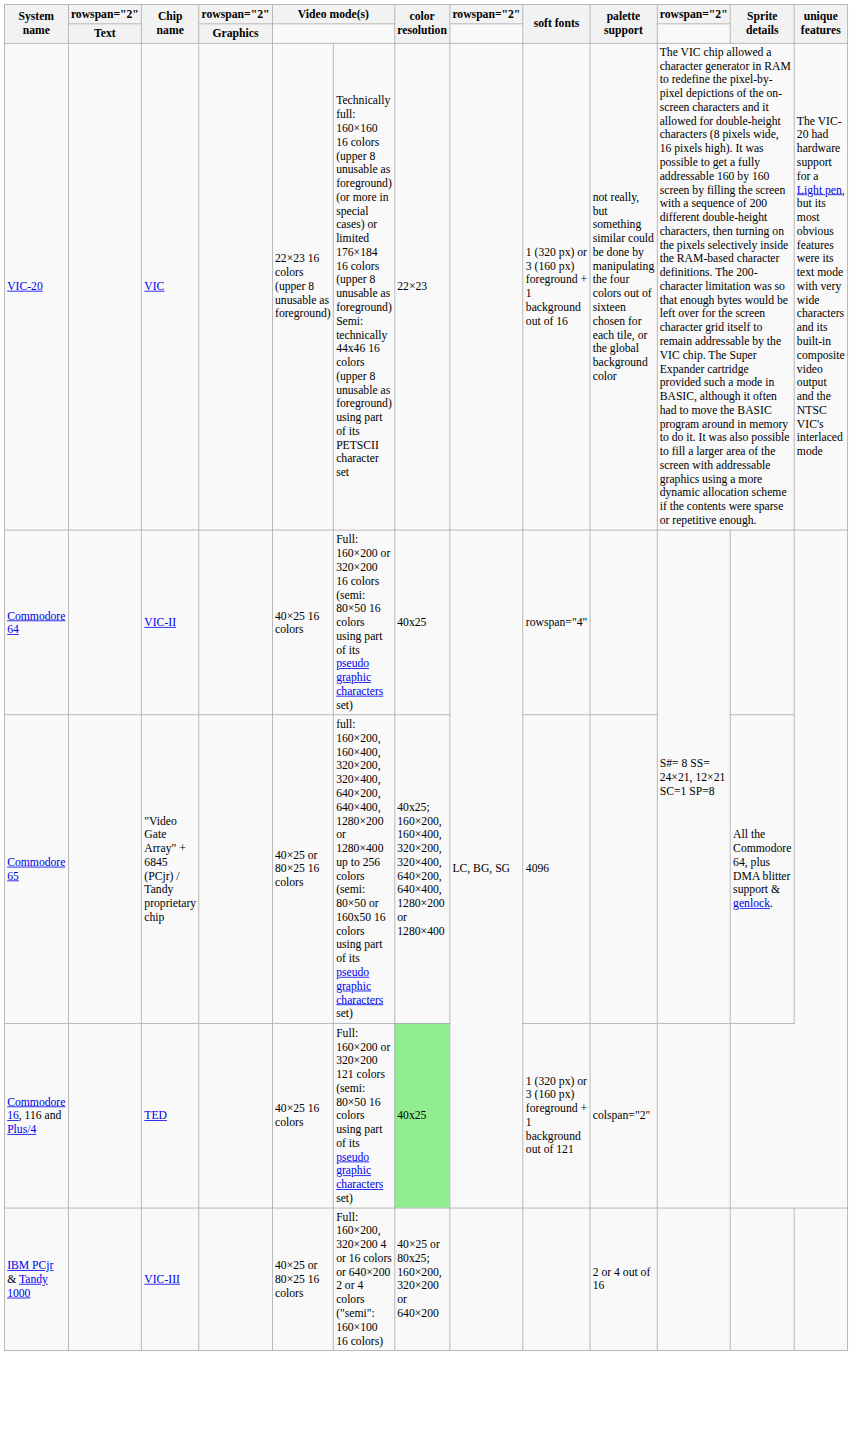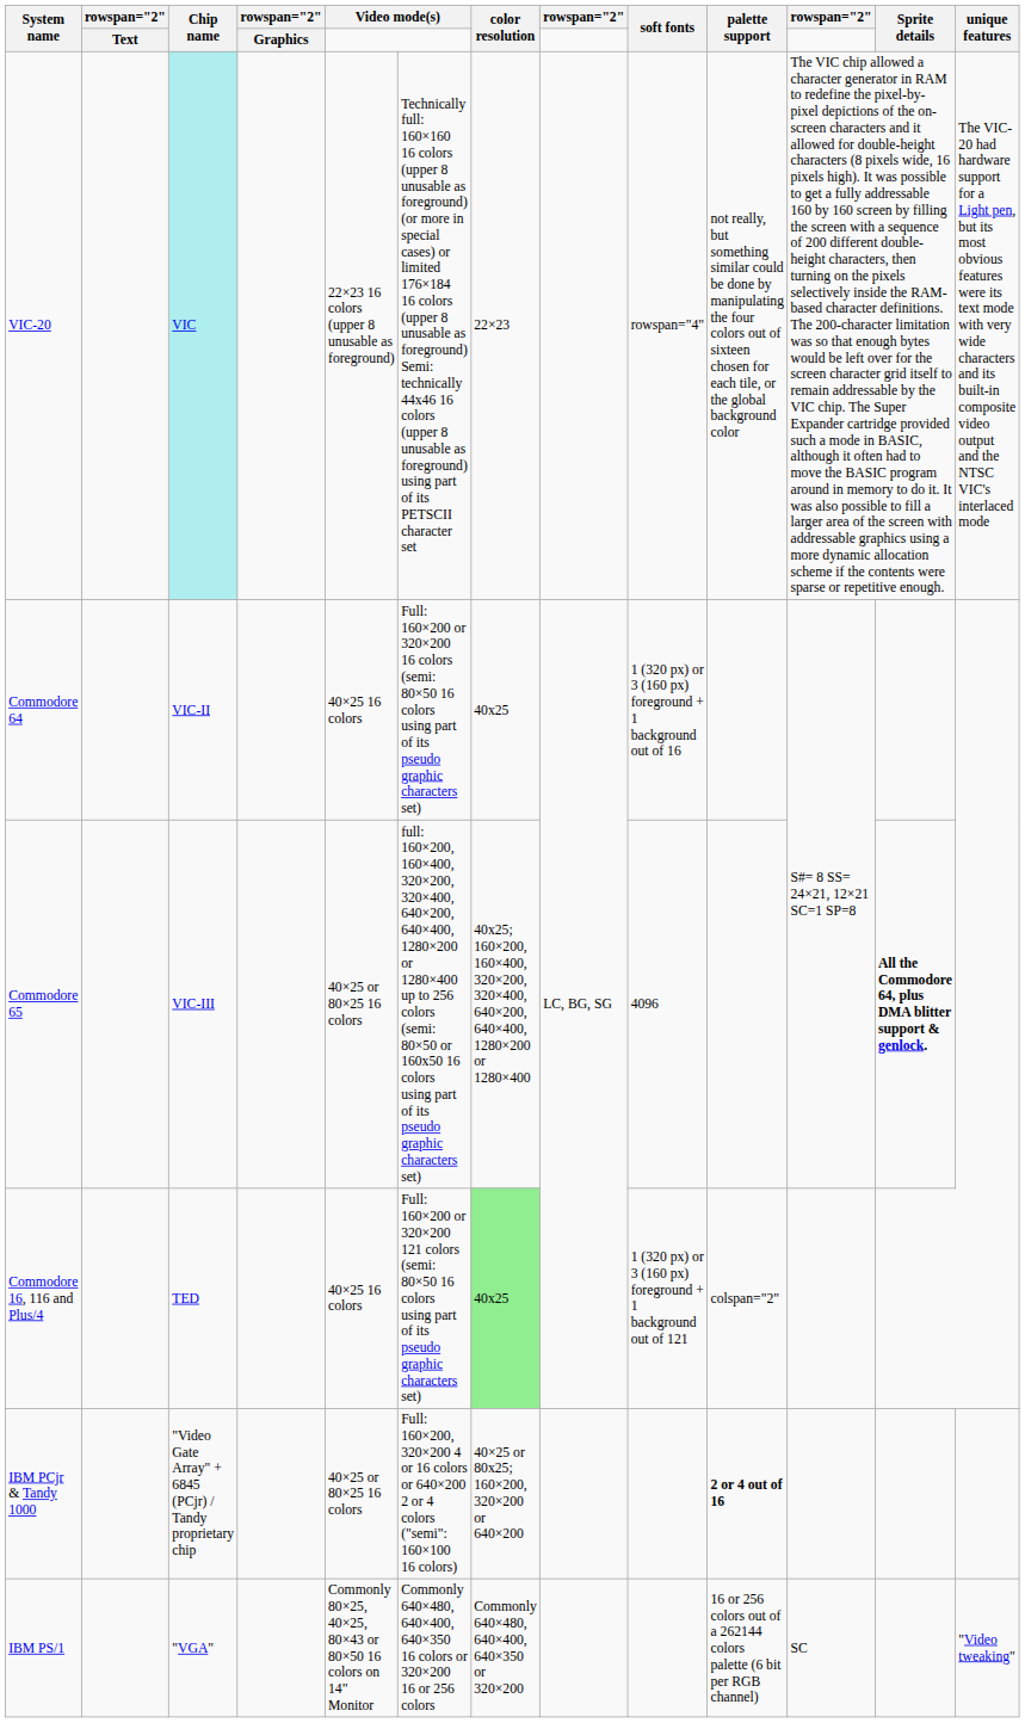VIC-20 | Chip name: no background -> paleturquoise background
VIC-20 | soft fonts: 1 (320 px) or 3 (160 px) foreground + 1 background out of 16 -> rowspan="4"
Commodore 64 | soft fonts: rowspan="4" -> 1 (320 px) or 3 (160 px) foreground + 1 background out of 16
Commodore 65 | Chip name: "Video Gate Array" + 6845 (PCjr) / Tandy proprietary chip -> VIC-III
Commodore 65 | Sprite details: normal -> bold
IBM PCjr & Tandy 1000 | Chip name: VIC-III -> "Video Gate Array" + 6845 (PCjr) / Tandy proprietary chip
IBM PCjr & Tandy 1000 | palette support: normal -> bold
+ row: IBM PS/1 | "VGA" | Commonly 80×25, 40×25, 80×43 or 80×50 16 colors on 14" Monitor | Commonly 640×480, 640×400, 640×350 16 colors or 320×200 16 or 256 colors | Commonly 640×480, 640×400, 640×350 or 320×200 | 16 or 256 colors out of a 262144 colors palette (6 bit per RGB channel) | SC | "Video tweaking"
